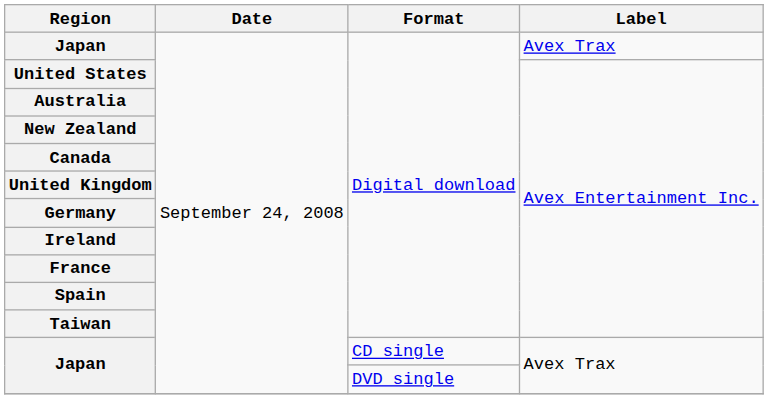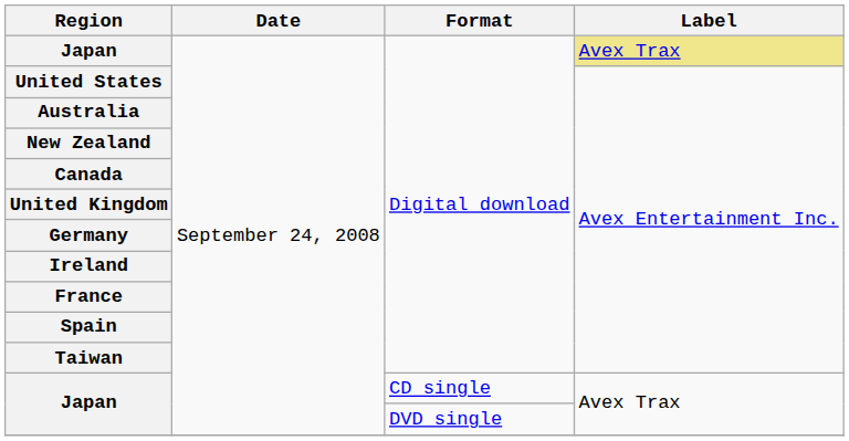Japan / Digital download | Label: no background -> khaki background
